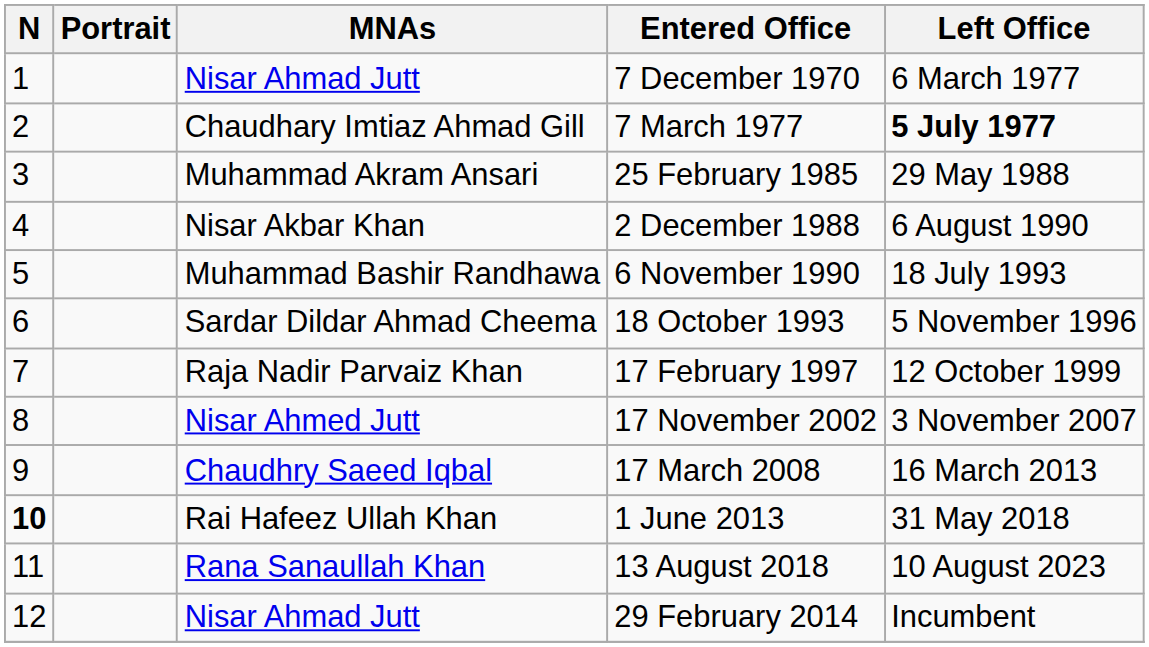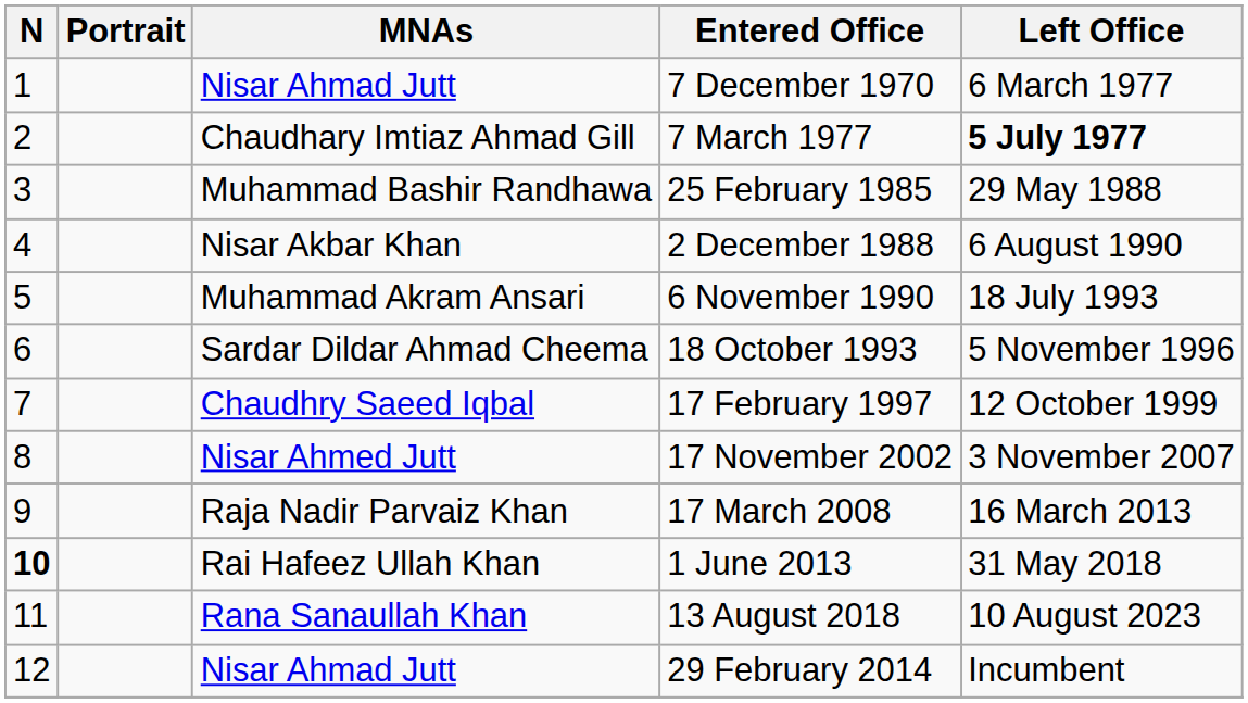25 February 1985 | MNAs: Muhammad Akram Ansari -> Muhammad Bashir Randhawa
6 November 1990 | MNAs: Muhammad Bashir Randhawa -> Muhammad Akram Ansari
17 February 1997 | MNAs: Raja Nadir Parvaiz Khan -> Chaudhry Saeed Iqbal
17 March 2008 | MNAs: Chaudhry Saeed Iqbal -> Raja Nadir Parvaiz Khan
